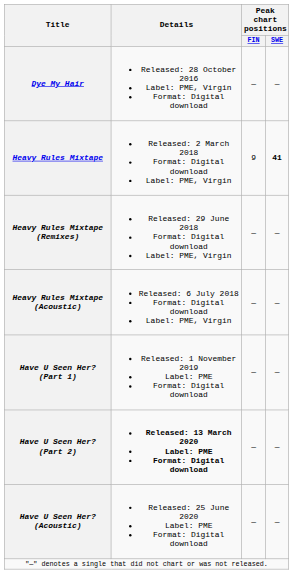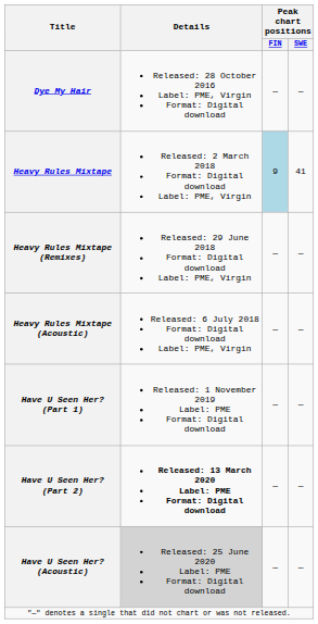Heavy Rules Mixtape | Peak chart positions / FIN: no background -> lightblue background
Heavy Rules Mixtape | Peak chart positions / SWE: bold -> normal
Have U Seen Her? (Acoustic) | Details: no background -> lightgrey background
